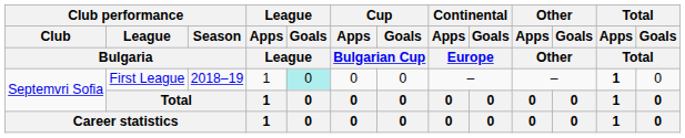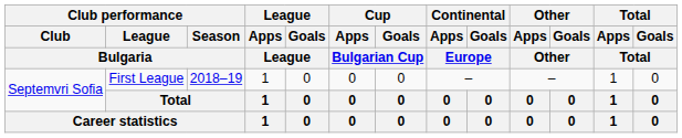Septemvri Sofia / First League | League / Goals / League: paleturquoise background -> no background
Septemvri Sofia / First League | Total / Apps / Total: bold -> normal
